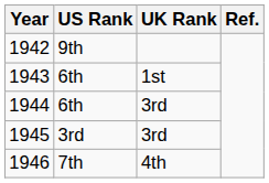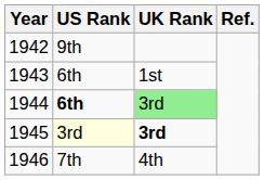1944 | US Rank: normal -> bold
1944 | UK Rank: no background -> lightgreen background
1945 | US Rank: no background -> lightyellow background
1945 | UK Rank: normal -> bold
